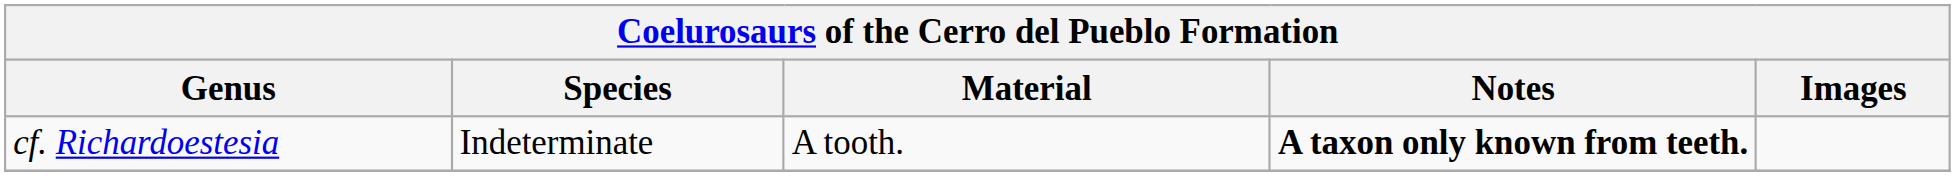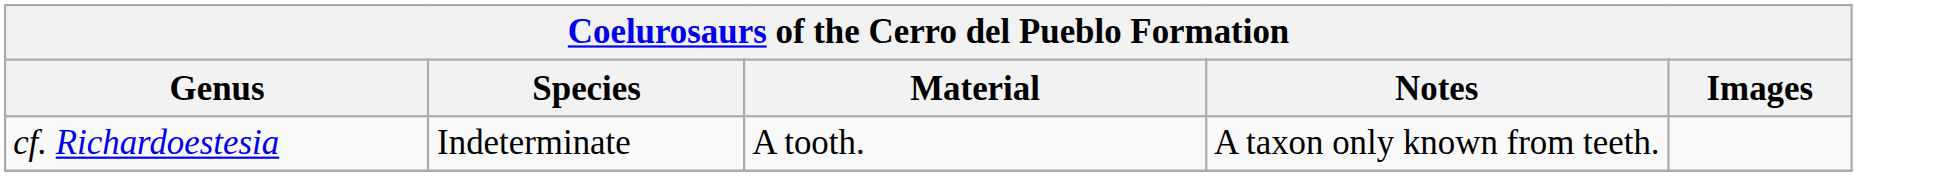cf. Richardoestesia | Notes: bold -> normal
